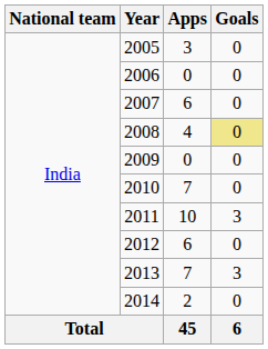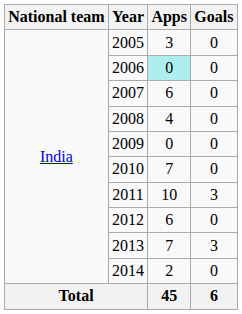2006 | Apps: no background -> paleturquoise background
2008 | Goals: khaki background -> no background
